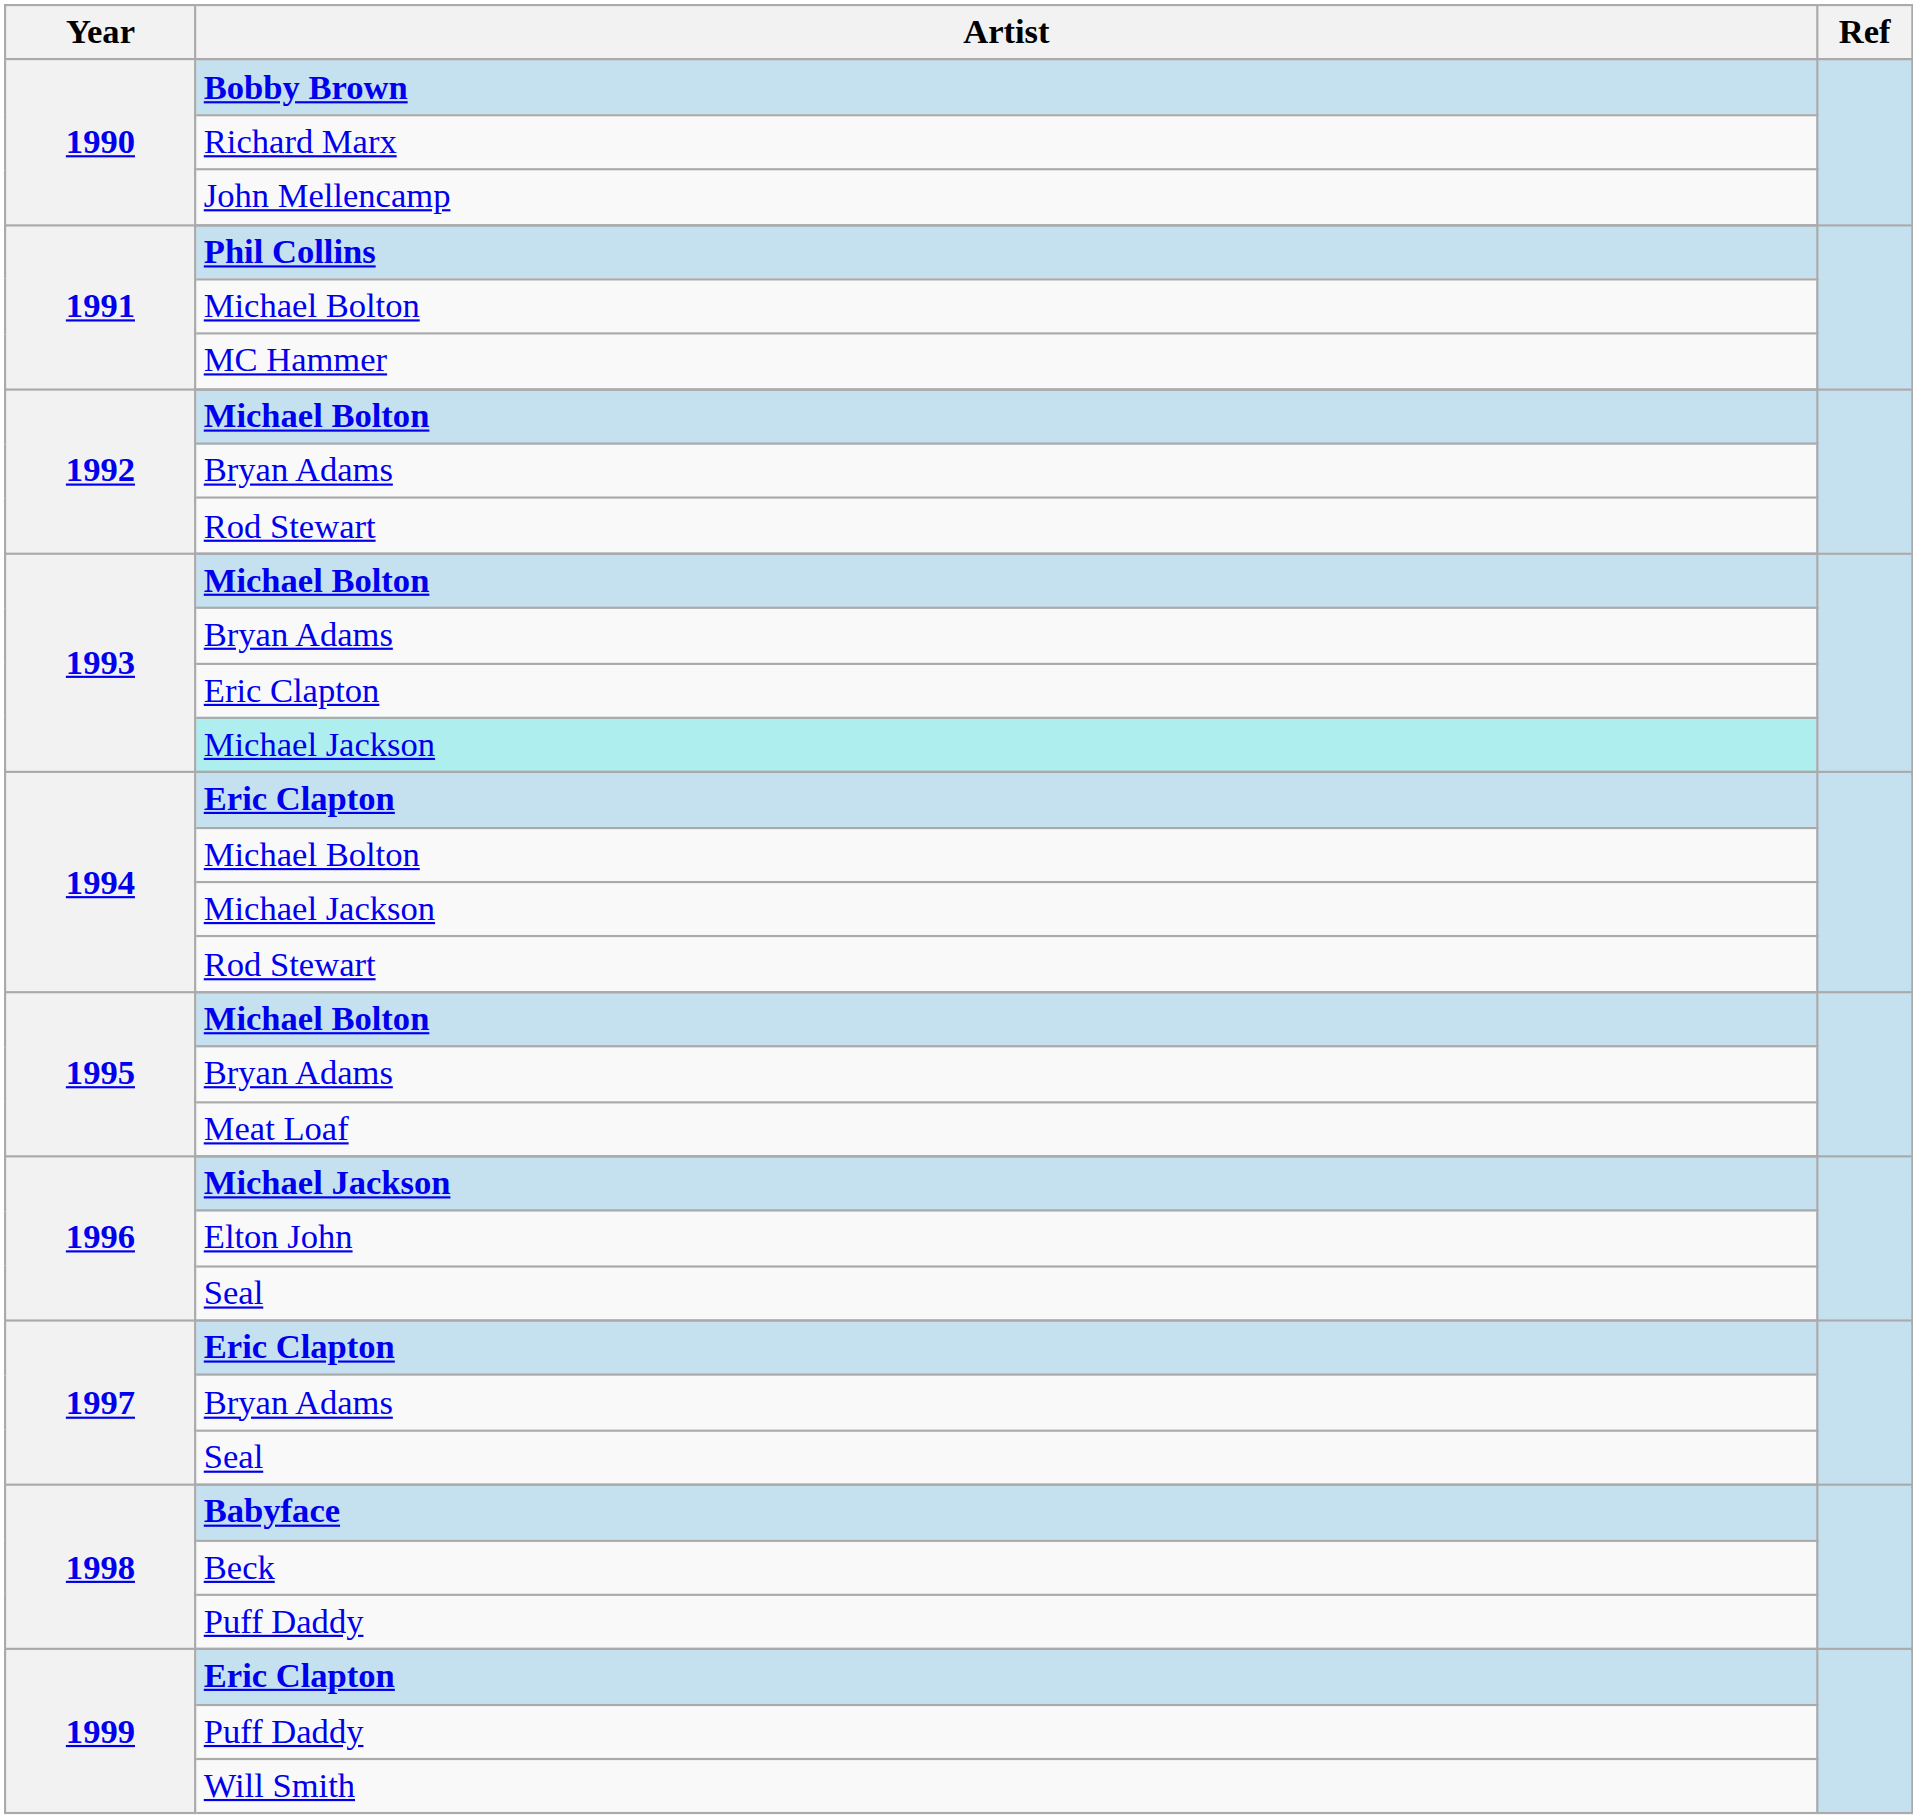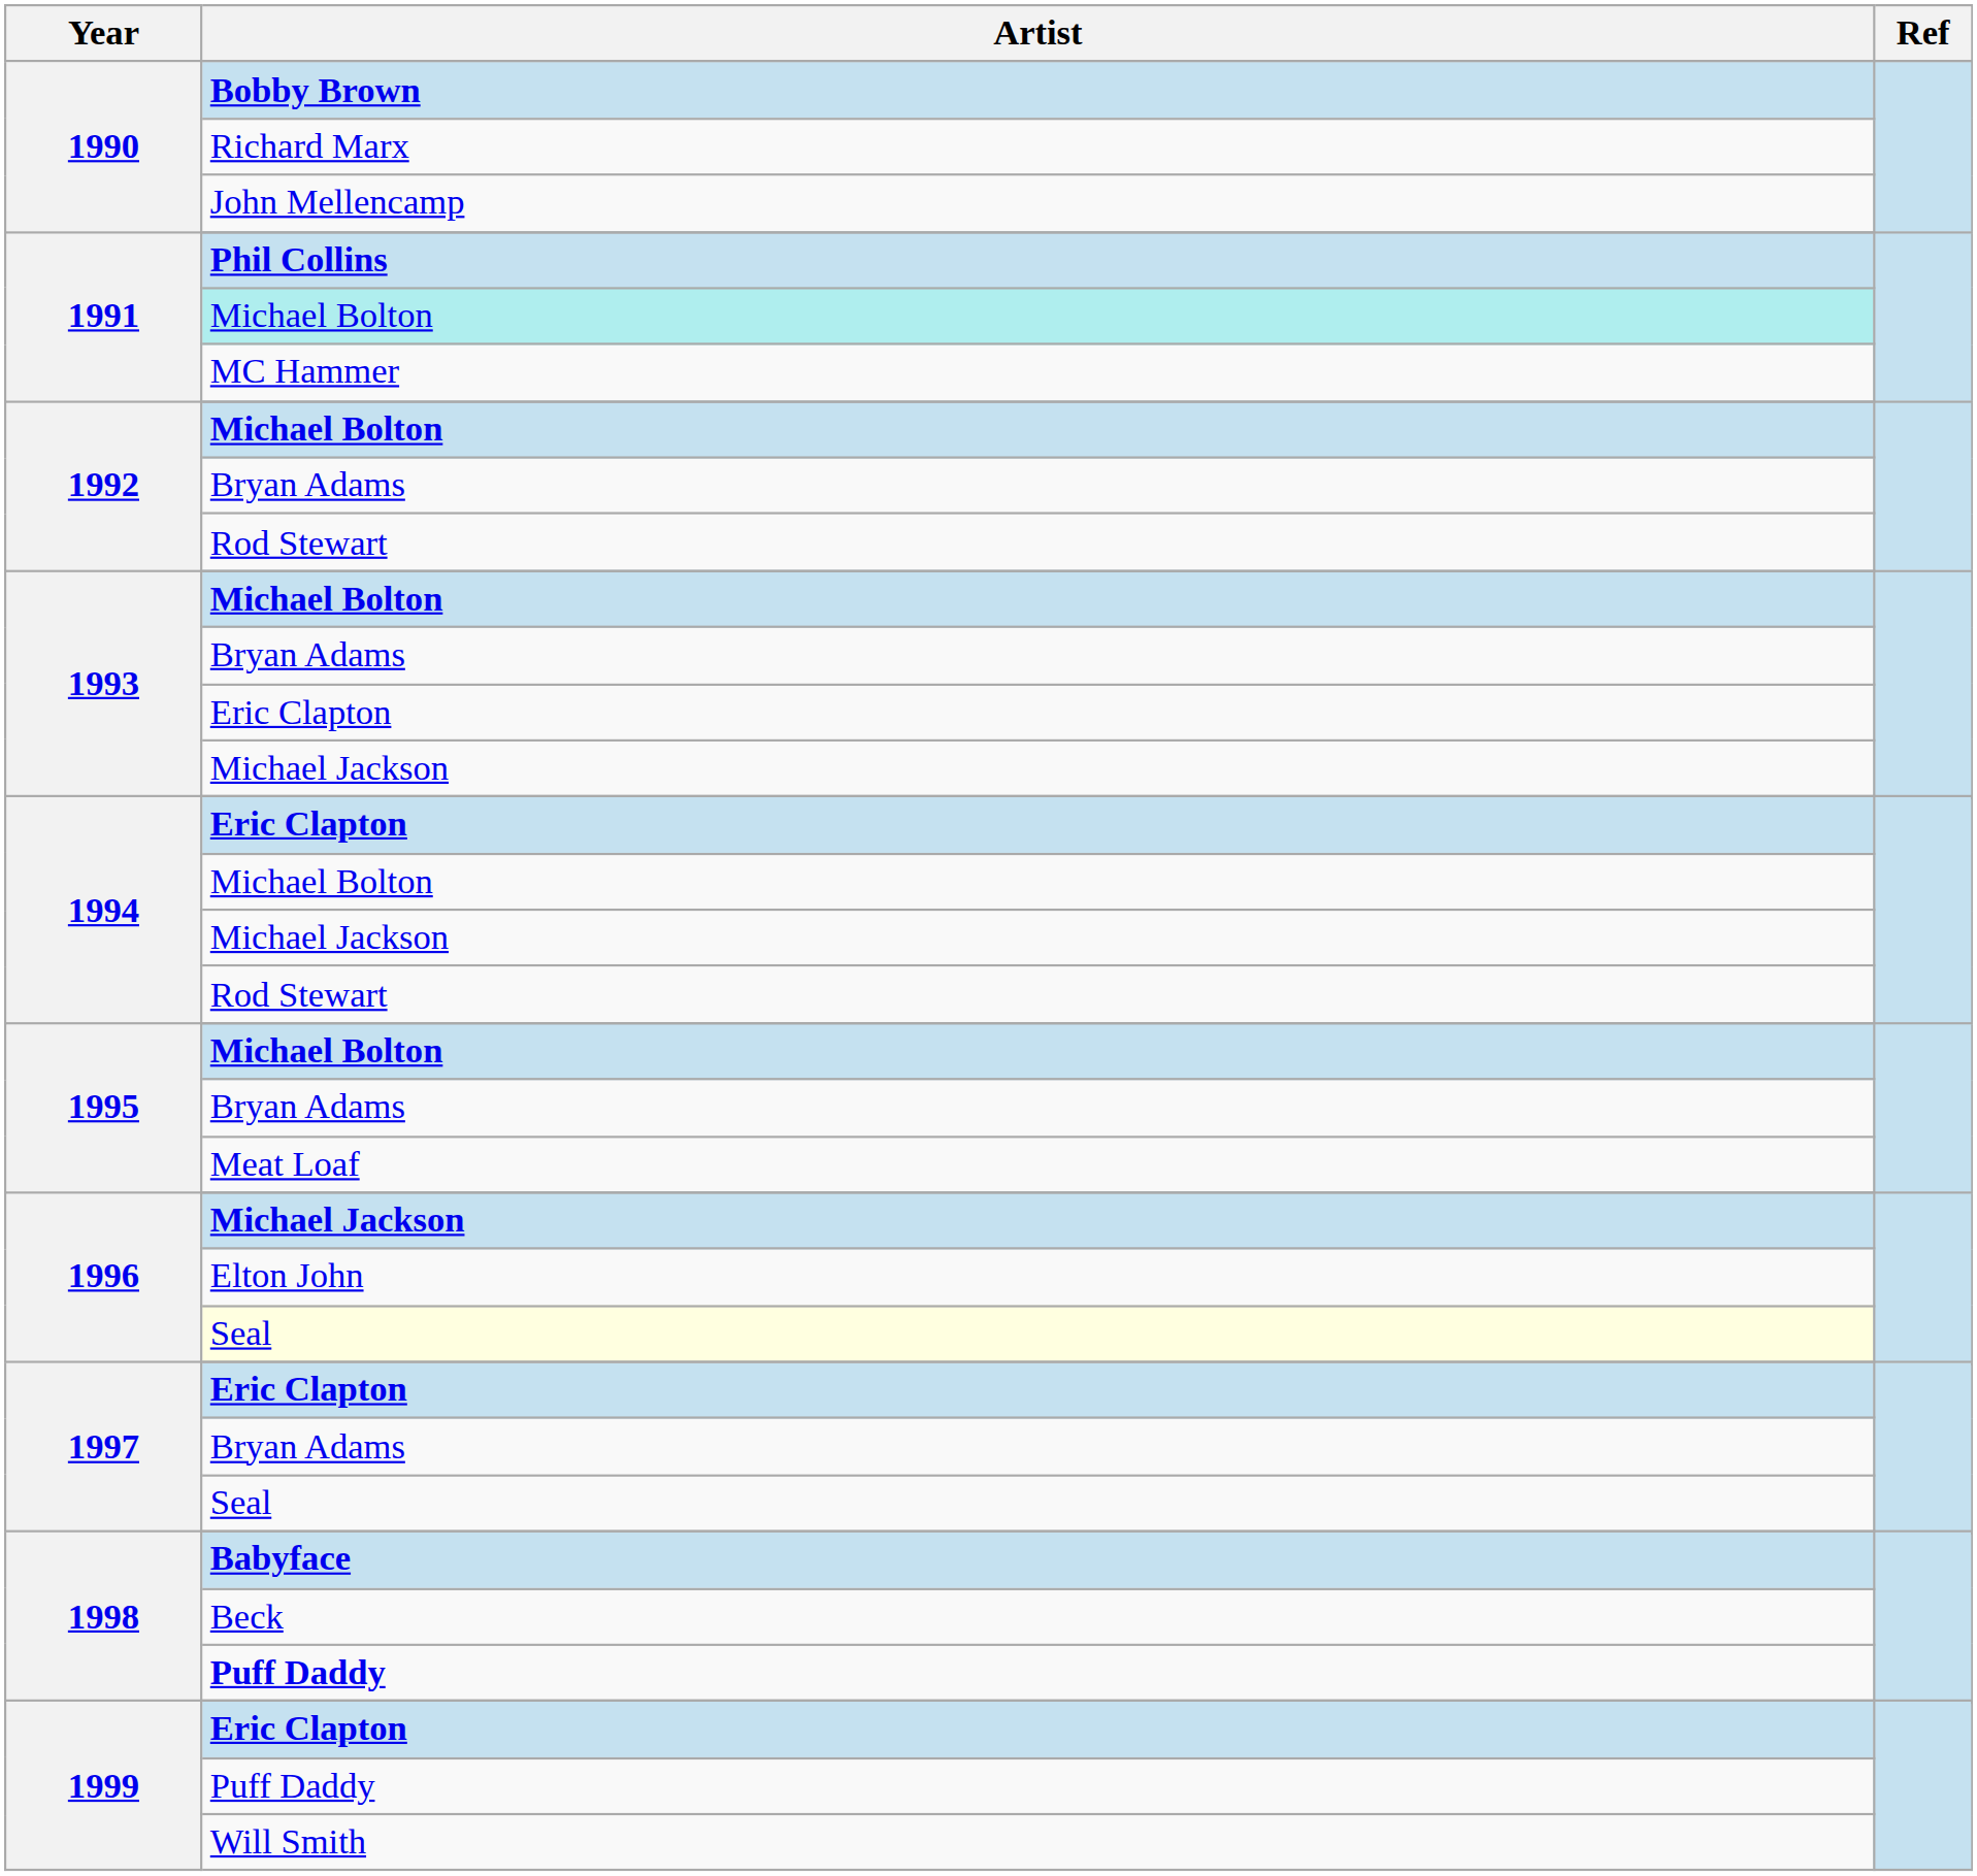1991 / Michael Bolton | Artist: no background -> paleturquoise background
1993 / Michael Jackson | Artist: paleturquoise background -> no background
1996 / Seal | Artist: no background -> lightyellow background
1998 / Puff Daddy | Artist: normal -> bold
